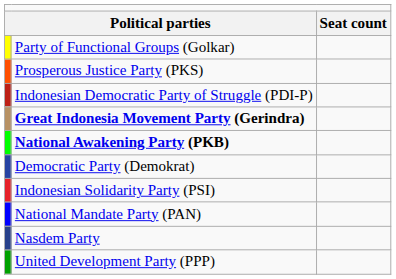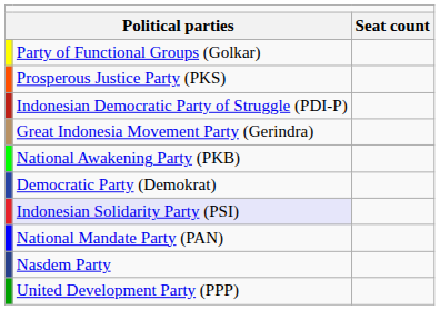Great Indonesia Movement Party (Gerindra) | column 2: bold -> normal
National Awakening Party (PKB) | column 2: bold -> normal
Indonesian Solidarity Party (PSI) | column 2: no background -> lavender background
